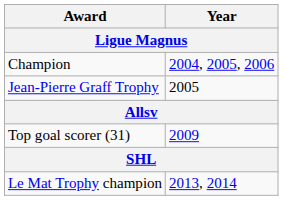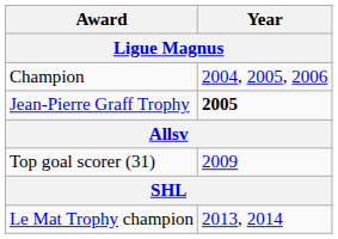Jean-Pierre Graff Trophy | Year: normal -> bold
